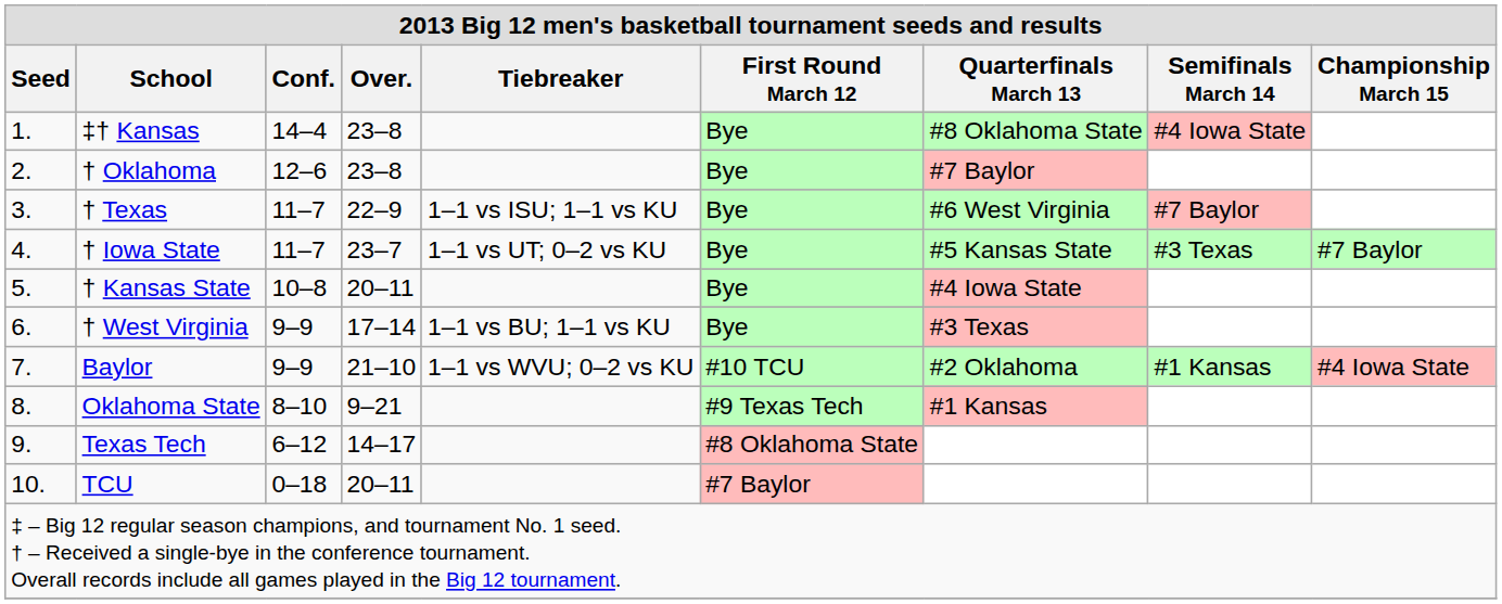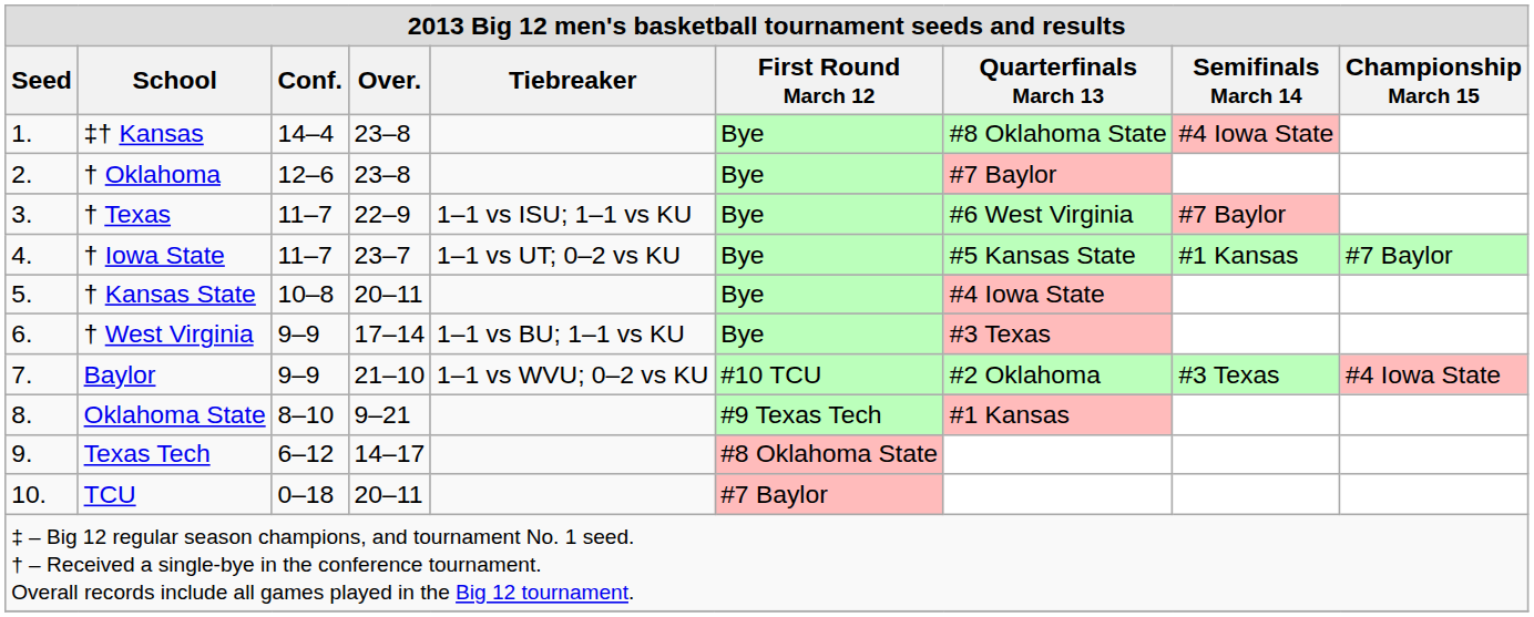† Iowa State | Semifinals March 14: #3 Texas -> #1 Kansas
Baylor | Semifinals March 14: #1 Kansas -> #3 Texas
